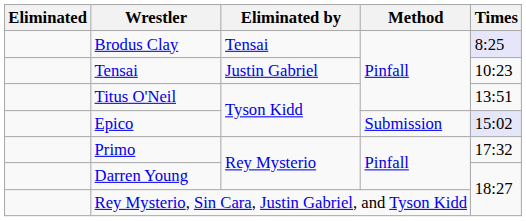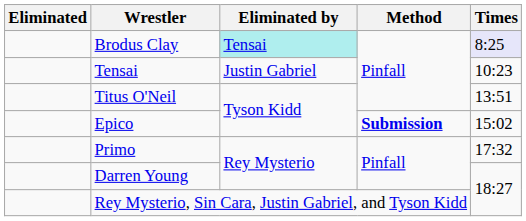Brodus Clay | Eliminated by: no background -> paleturquoise background
Epico | Method: normal -> bold
Epico | Times: lavender background -> no background
